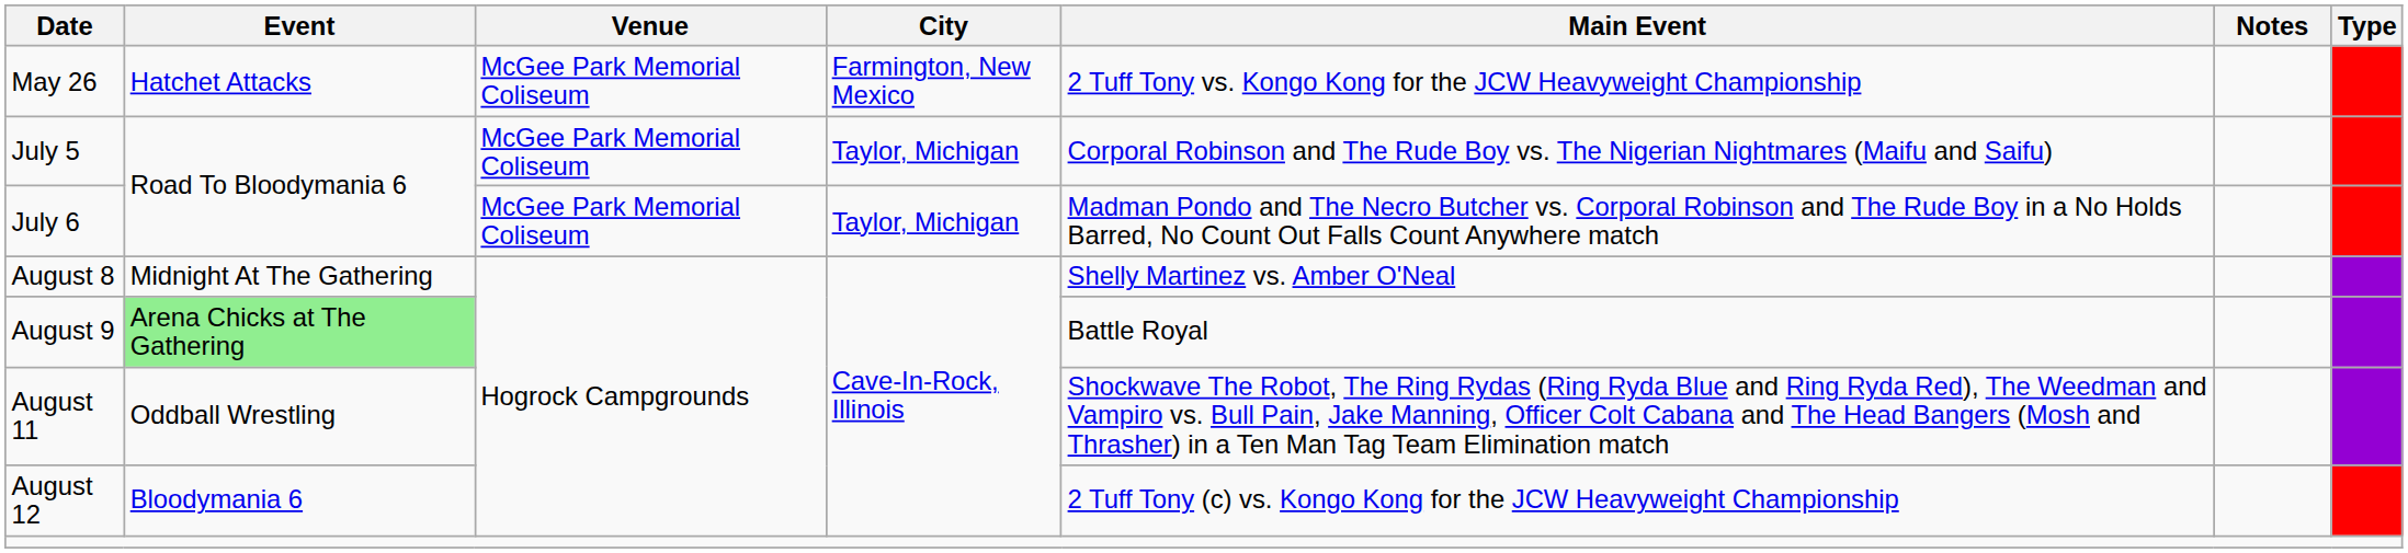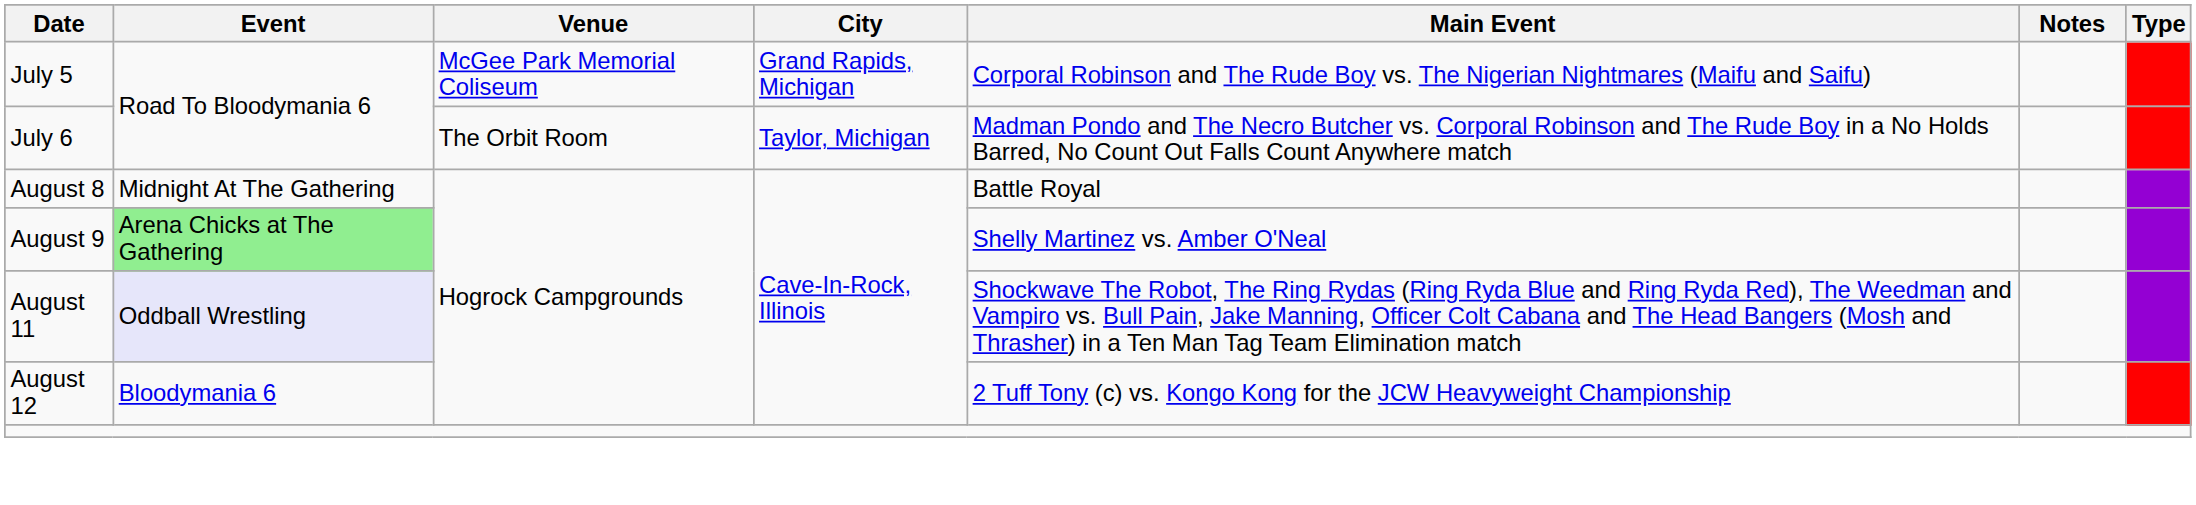- row: May 26 | Hatchet Attacks | McGee Park Memorial Coliseum | Farmington, New Mexico | 2 Tuff Tony vs. Kongo Kong for the JCW Heavyweight Championship
July 5 | City: Taylor, Michigan -> Grand Rapids, Michigan
July 6 | Venue: McGee Park Memorial Coliseum -> The Orbit Room
August 8 | Main Event: Shelly Martinez vs. Amber O'Neal -> Battle Royal
August 9 | Main Event: Battle Royal -> Shelly Martinez vs. Amber O'Neal
August 11 | Event: no background -> lavender background
